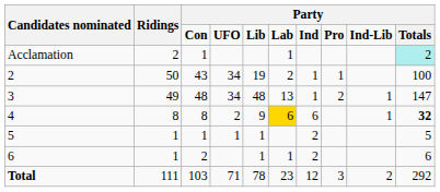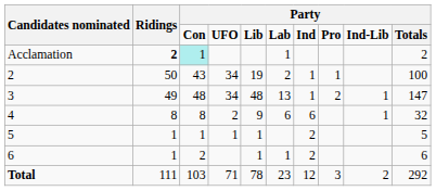Acclamation | Ridings: normal -> bold
Acclamation | column 3: no background -> paleturquoise background
Acclamation | column 10: paleturquoise background -> no background
4 | column 6: gold background -> no background
4 | column 10: bold -> normal
